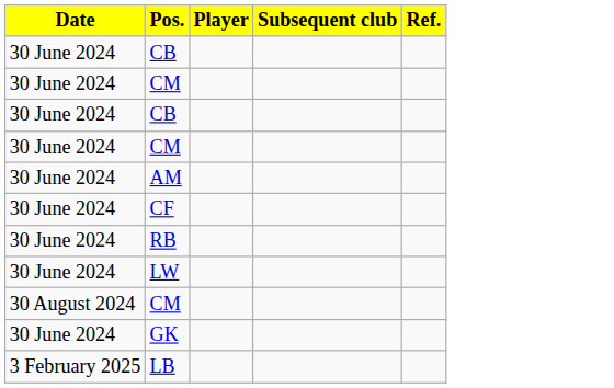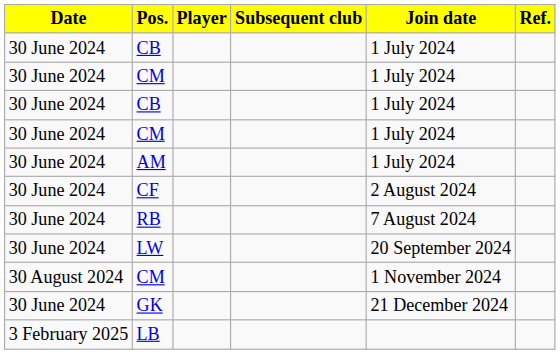+ column: Join date | 1 July 2024 | 1 July 2024 | 1 July 2024 | 1 July 2024 | 1 July 2024 | 2 August 2024 | 7 August 2024 | 20 September 2024 | 1 November 2024 | 21 December 2024
